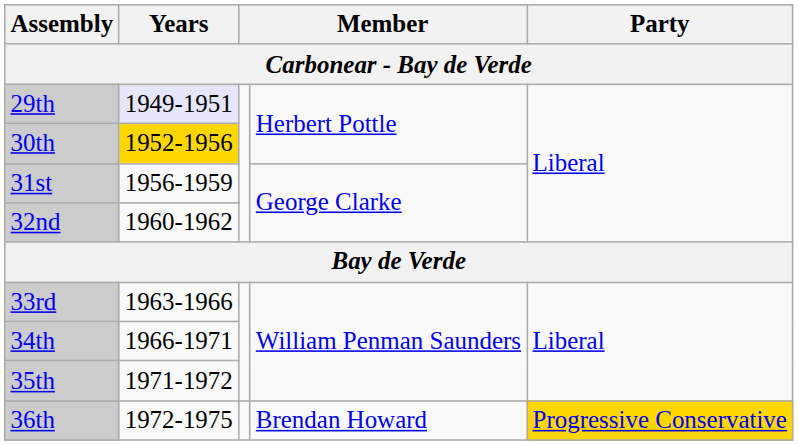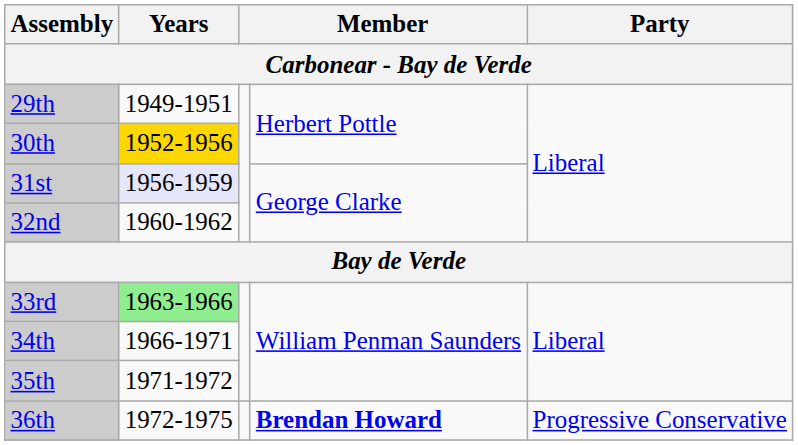29th | Years: lavender background -> no background
31st | Years: no background -> lavender background
33rd | Years: no background -> lightgreen background
36th | column 4: normal -> bold
36th | Party: gold background -> no background
